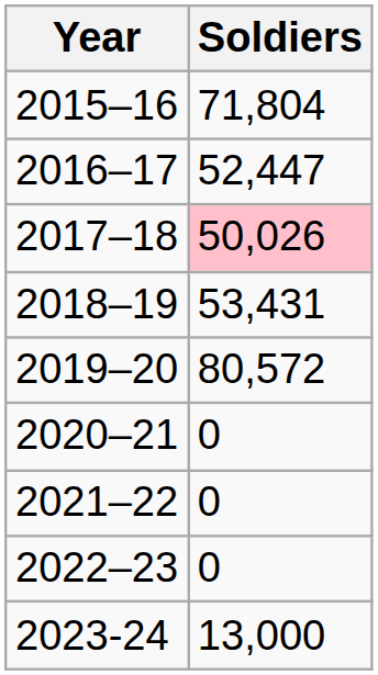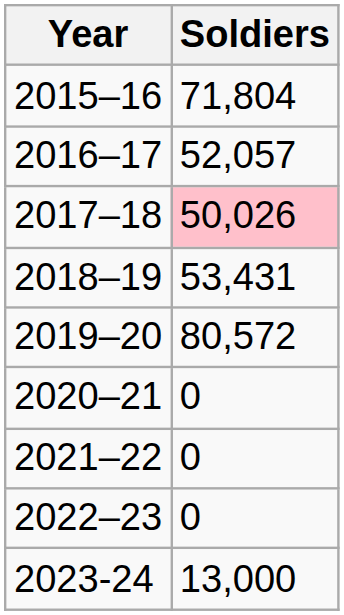2016–17 | Soldiers: 52,447 -> 52,057
